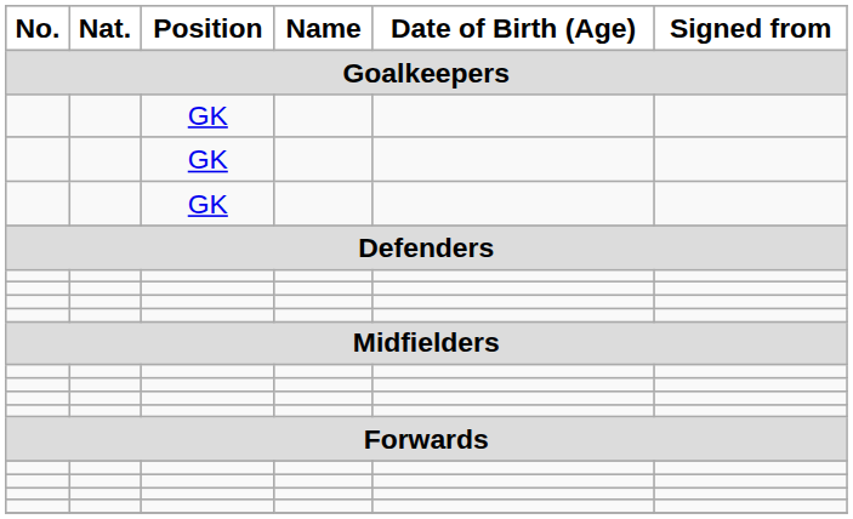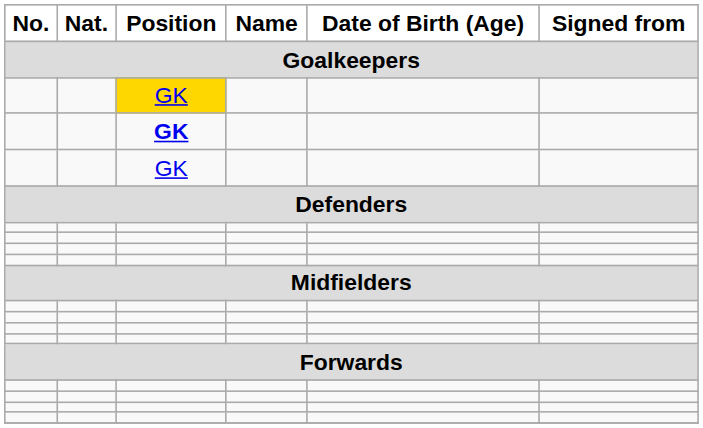row 3 | Position: no background -> gold background
row 4 | Position: normal -> bold
